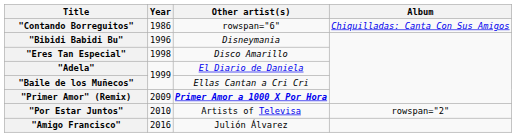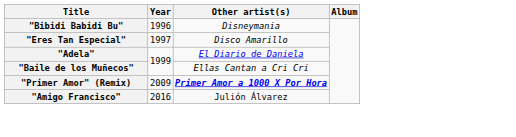- row: "Contando Borreguitos" | 1986 | rowspan="6" | Chiquilladas: Canta Con Sus Amigos
"Eres Tan Especial" | Year: 1998 -> 1997
- row: "Por Estar Juntos" | 2010 | Artists of Televisa | rowspan="2"
